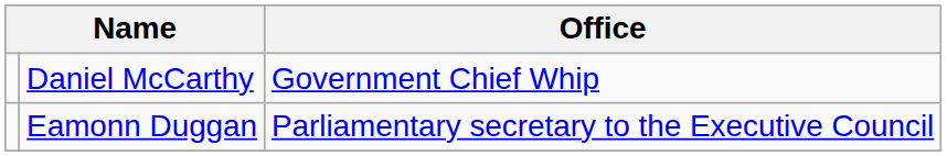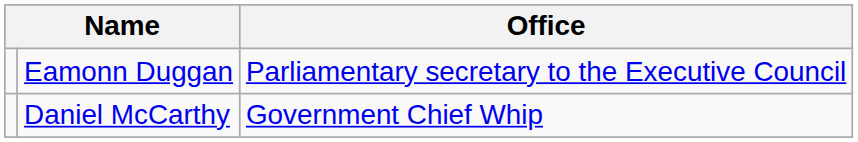rows swapped: Daniel McCarthy <-> Eamonn Duggan
